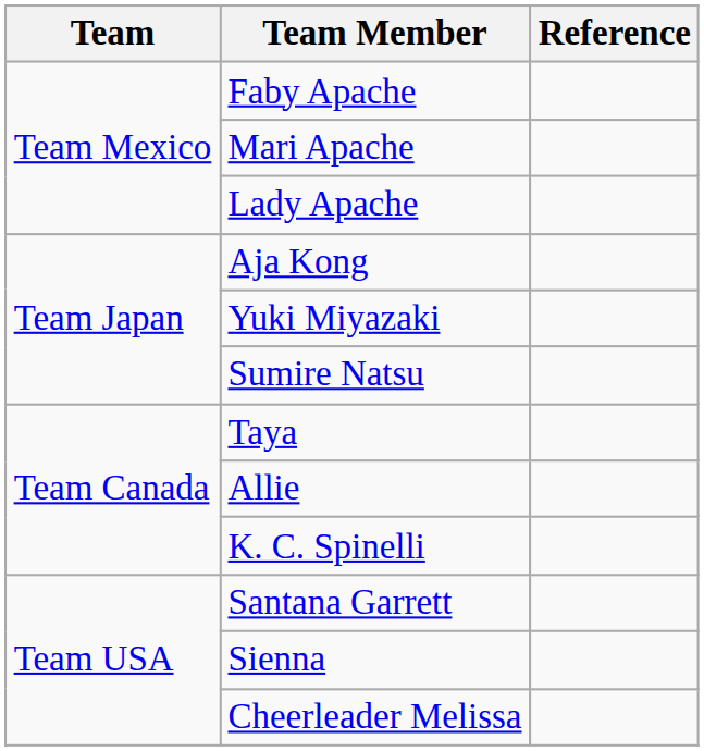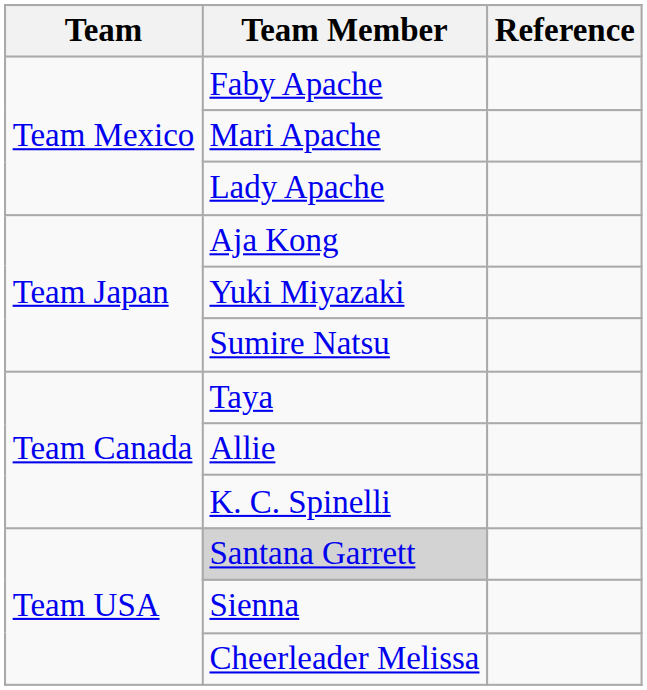Santana Garrett | Team Member: no background -> lightgrey background
